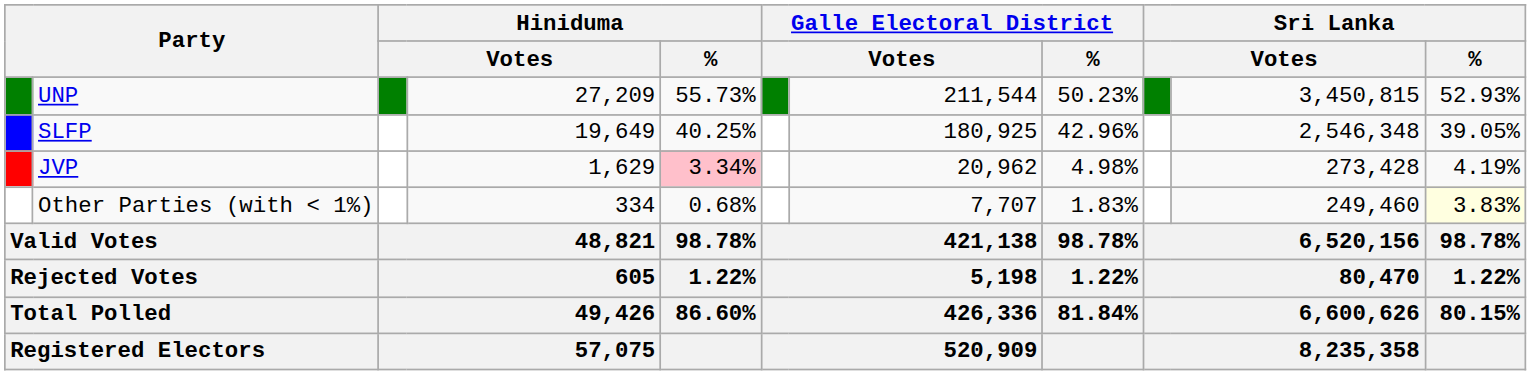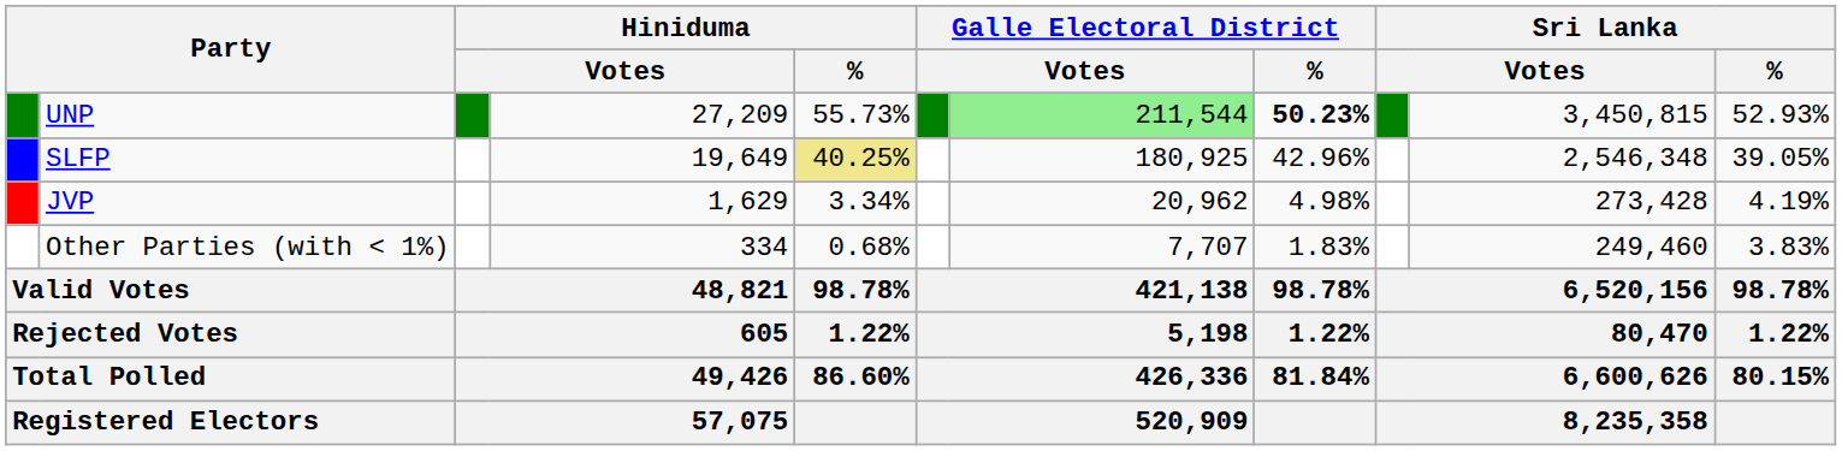UNP | column 7: no background -> lightgreen background
UNP | Galle Electoral District / %: normal -> bold
SLFP | Hiniduma / %: no background -> khaki background
JVP | Hiniduma / %: pink background -> no background
Other Parties (with < 1%) | Sri Lanka / %: lightyellow background -> no background
